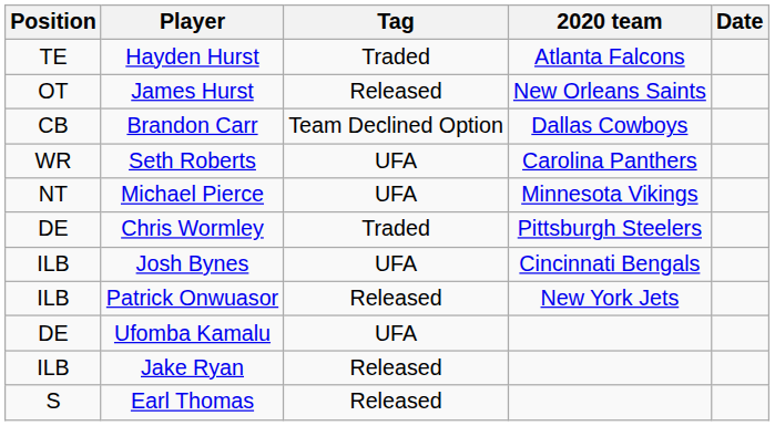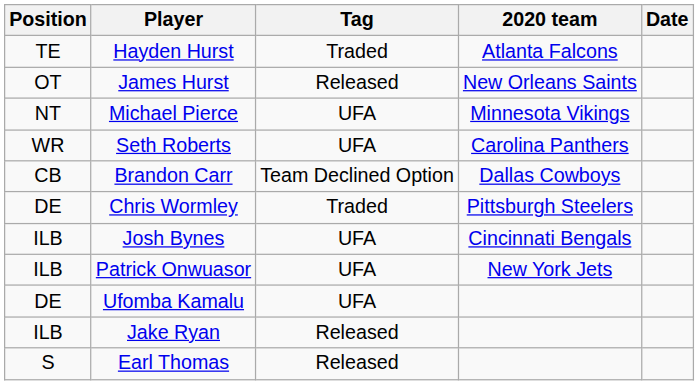rows swapped: Brandon Carr <-> Michael Pierce
Patrick Onwuasor | Tag: Released -> UFA
